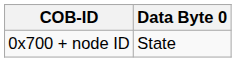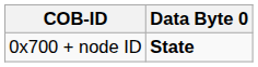0x700 + node ID | Data Byte 0: normal -> bold
